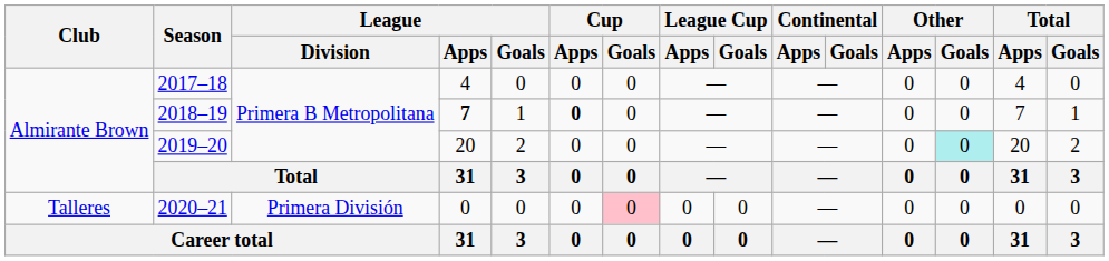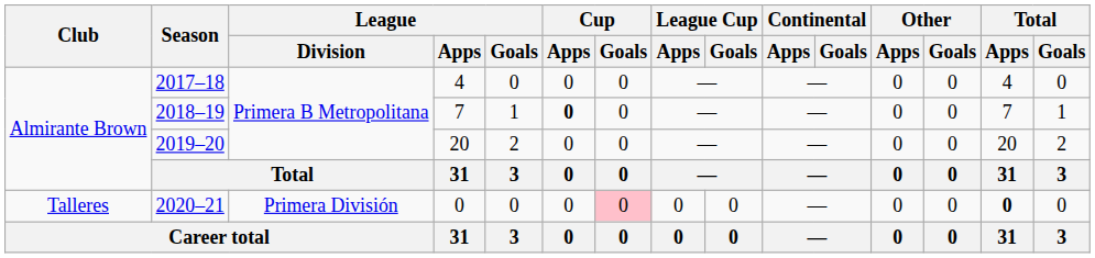2018–19 | League / Apps: bold -> normal
2019–20 | Other / Goals: paleturquoise background -> no background
2020–21 | Total / Apps: normal -> bold
